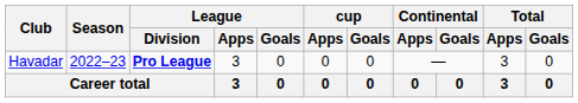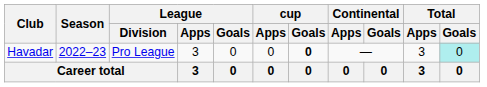Havadar | League / Division: bold -> normal
Havadar | cup / Goals: normal -> bold
Havadar | Total / Goals: no background -> paleturquoise background
